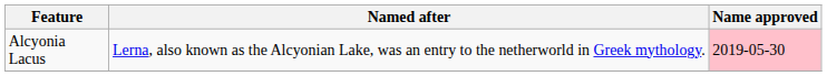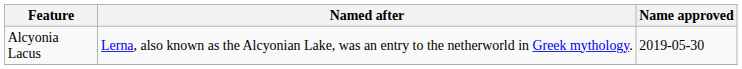Alcyonia Lacus | Name approved: pink background -> no background
